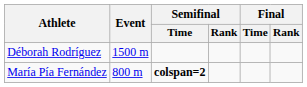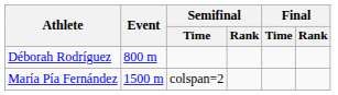Déborah Rodríguez | Event: 1500 m -> 800 m
María Pía Fernández | Event: 800 m -> 1500 m
María Pía Fernández | Semifinal / Time: bold -> normal
